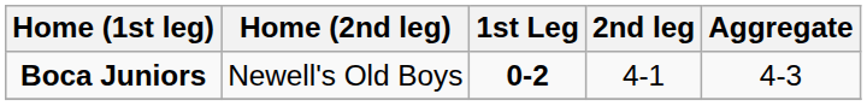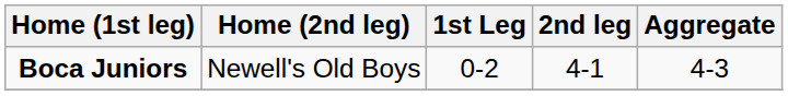Boca Juniors | 1st Leg: bold -> normal
